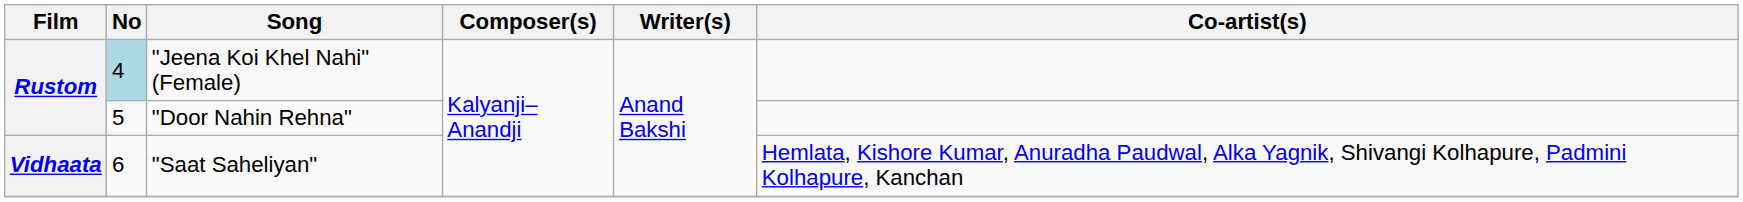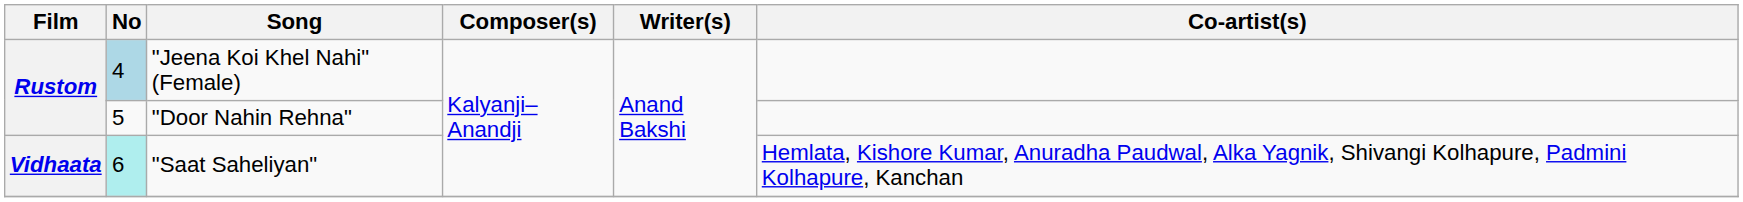"Saat Saheliyan" | No: no background -> paleturquoise background
